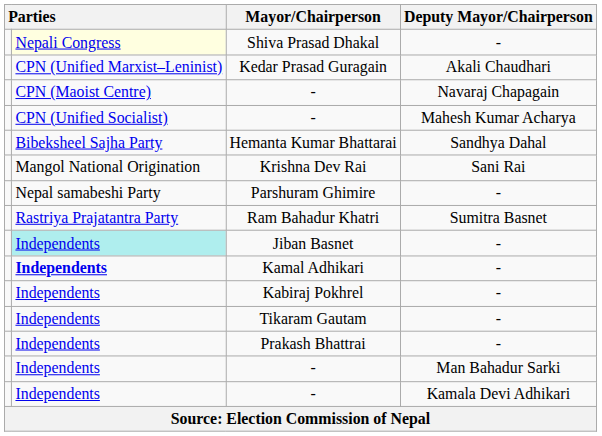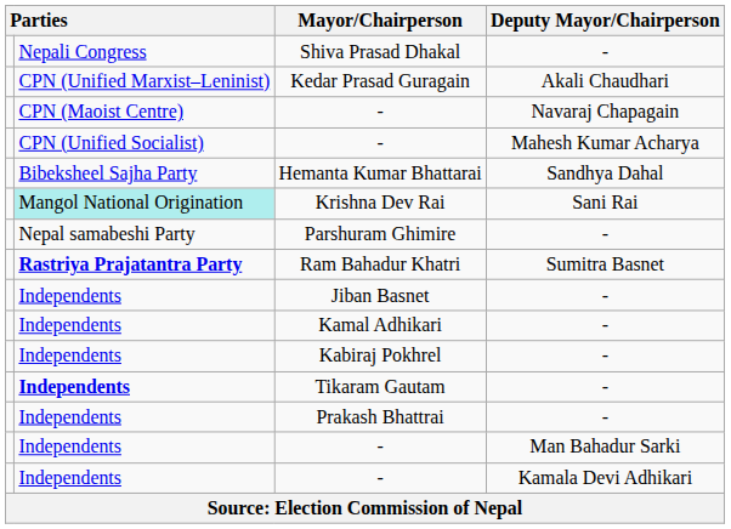Shiva Prasad Dhakal | column 2: lightyellow background -> no background
Krishna Dev Rai | column 2: no background -> paleturquoise background
Ram Bahadur Khatri | column 2: normal -> bold
Jiban Basnet | column 2: paleturquoise background -> no background
Kamal Adhikari | column 2: bold -> normal
Tikaram Gautam | column 2: normal -> bold
